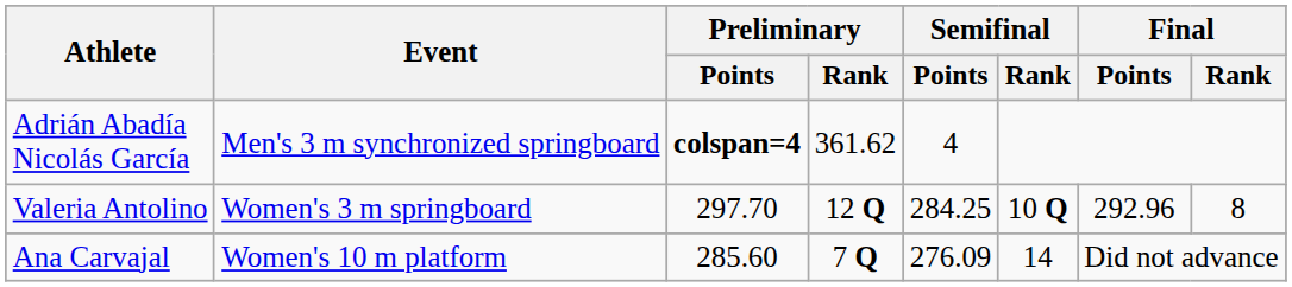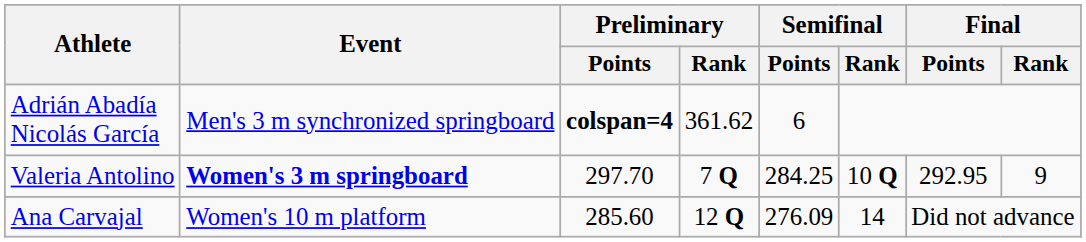Adrián Abadía Nicolás García | Semifinal / Points: 4 -> 6
Valeria Antolino | Event: normal -> bold
Valeria Antolino | Preliminary / Rank: 12 Q -> 7 Q
Valeria Antolino | Final / Points: 292.96 -> 292.95
Valeria Antolino | Final / Rank: 8 -> 9
Ana Carvajal | Preliminary / Rank: 7 Q -> 12 Q
